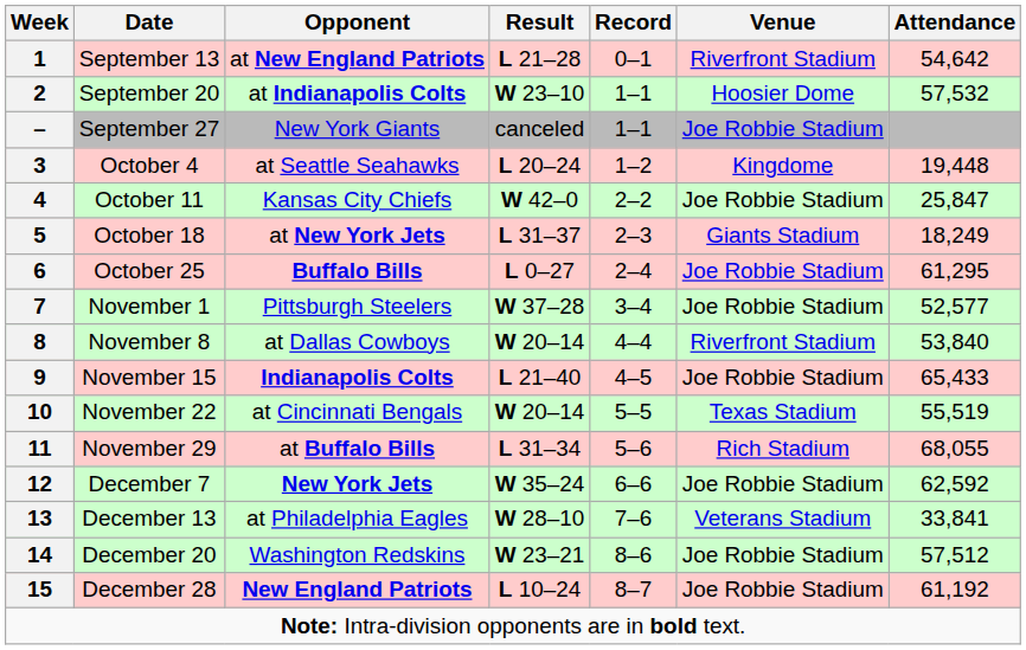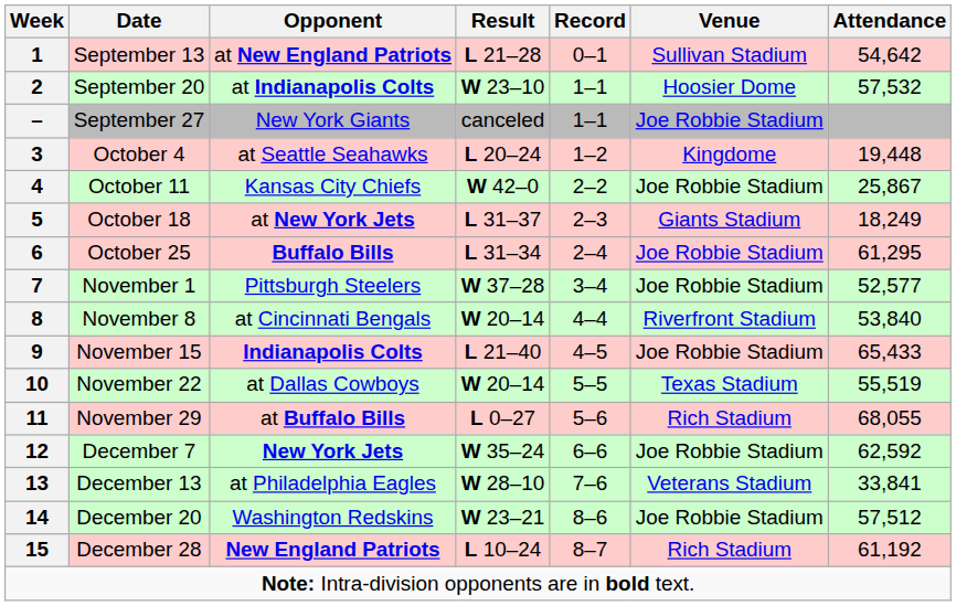1 | Venue: Riverfront Stadium -> Sullivan Stadium
4 | Attendance: 25,847 -> 25,867
6 | Result: L 0–27 -> L 31–34
8 | Opponent: at Dallas Cowboys -> at Cincinnati Bengals
10 | Opponent: at Cincinnati Bengals -> at Dallas Cowboys
11 | Result: L 31–34 -> L 0–27
15 | Venue: Joe Robbie Stadium -> Rich Stadium
